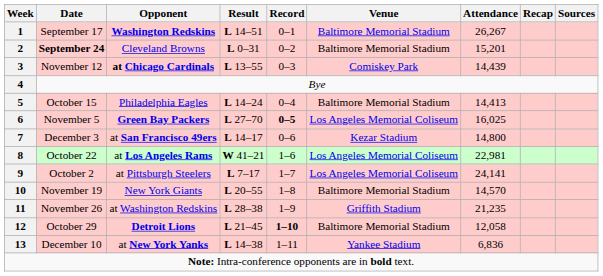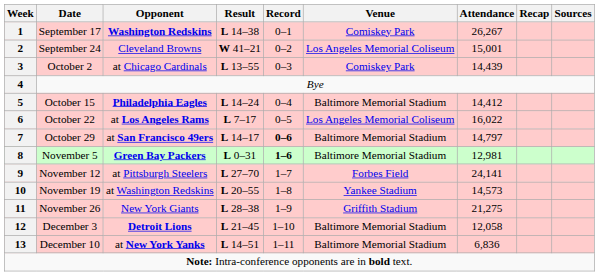1 | Result: L 14–51 -> L 14–38
1 | Venue: Baltimore Memorial Stadium -> Comiskey Park
2 | Date: bold -> normal
2 | Result: L 0–31 -> W 41–21
2 | Venue: Baltimore Memorial Stadium -> Los Angeles Memorial Coliseum
2 | Attendance: 15,201 -> 15,001
3 | Date: November 12 -> October 2
3 | Opponent: bold -> normal
5 | Opponent: normal -> bold
5 | Attendance: 14,413 -> 14,412
6 | Date: November 5 -> October 22
6 | Opponent: Green Bay Packers -> at Los Angeles Rams
6 | Result: L 27–70 -> L 7–17
6 | Record: bold -> normal
6 | Attendance: 16,025 -> 16,022
7 | Date: December 3 -> October 29
7 | Record: normal -> bold
7 | Venue: Kezar Stadium -> Baltimore Memorial Stadium
7 | Attendance: 14,800 -> 14,797
8 | Date: October 22 -> November 5
8 | Opponent: at Los Angeles Rams -> Green Bay Packers
8 | Result: W 41–21 -> L 0–31
8 | Record: normal -> bold
8 | Venue: Los Angeles Memorial Coliseum -> Baltimore Memorial Stadium
8 | Attendance: 22,981 -> 12,981
9 | Date: October 2 -> November 12
9 | Result: L 7–17 -> L 27–70
9 | Venue: Los Angeles Memorial Coliseum -> Forbes Field
10 | Opponent: New York Giants -> at Washington Redskins
10 | Venue: Baltimore Memorial Stadium -> Yankee Stadium
10 | Attendance: 14,570 -> 14,573
11 | Opponent: at Washington Redskins -> New York Giants
11 | Attendance: 21,235 -> 21,275
12 | Date: October 29 -> December 3
12 | Record: bold -> normal
13 | Result: L 14–38 -> L 14–51
13 | Venue: Yankee Stadium -> Baltimore Memorial Stadium
